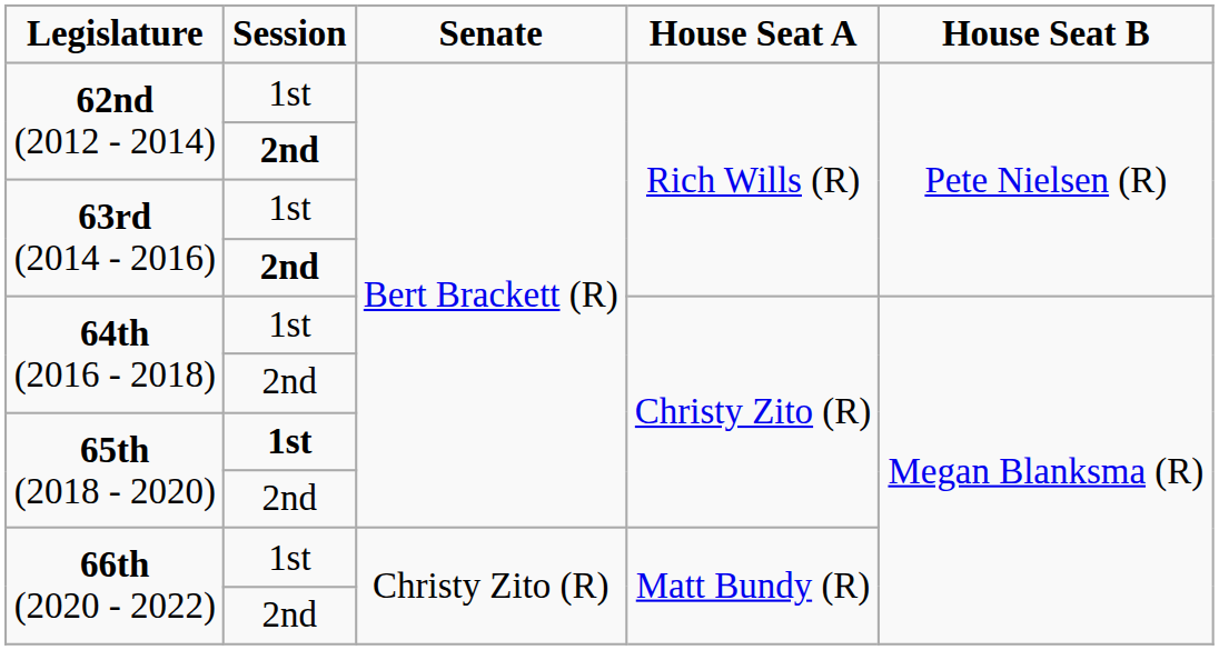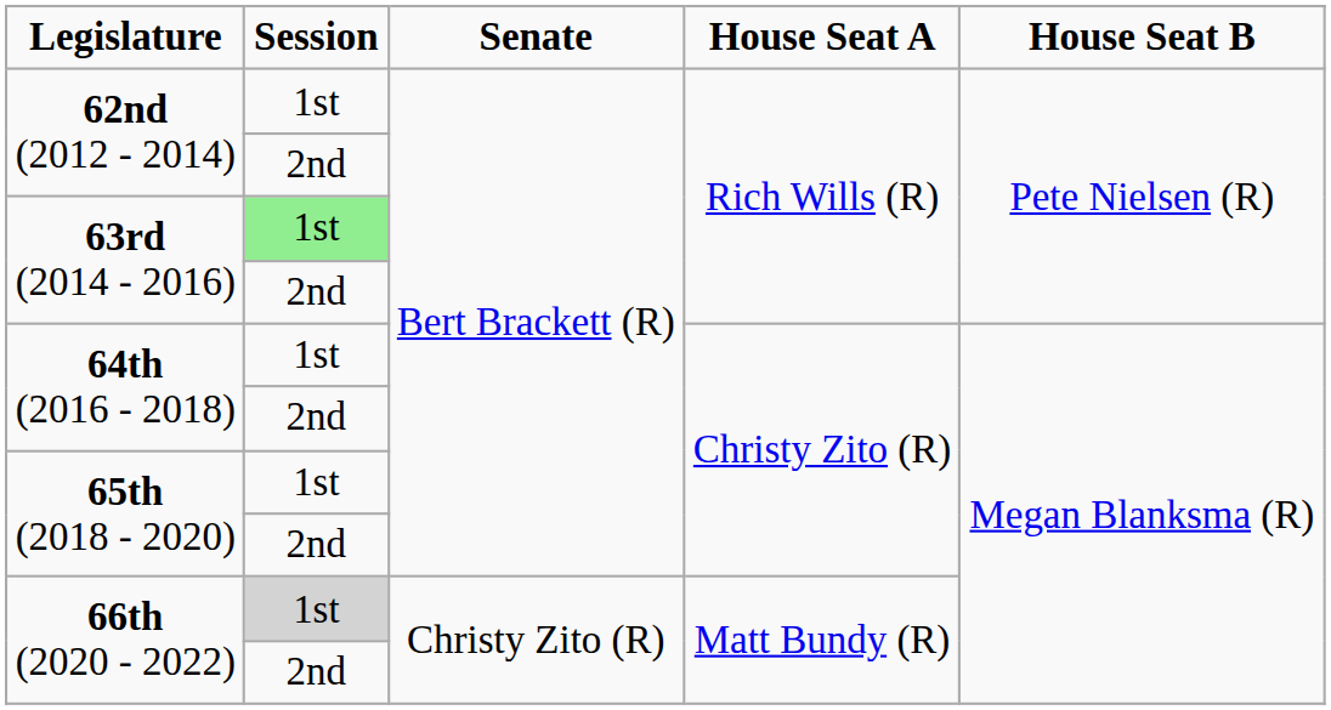62nd (2012 - 2014) / 2nd | Session: bold -> normal
63rd (2014 - 2016) / 1st | Session: no background -> lightgreen background
63rd (2014 - 2016) / 2nd | Session: bold -> normal
65th (2018 - 2020) / 1st | Session: bold -> normal
66th (2020 - 2022) / 1st | Session: no background -> lightgrey background
